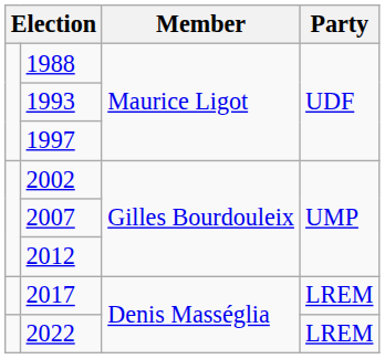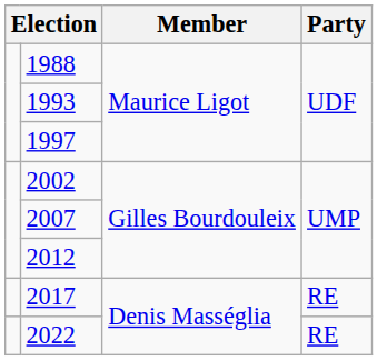2017 | Party: LREM -> RE
2022 | Party: LREM -> RE
